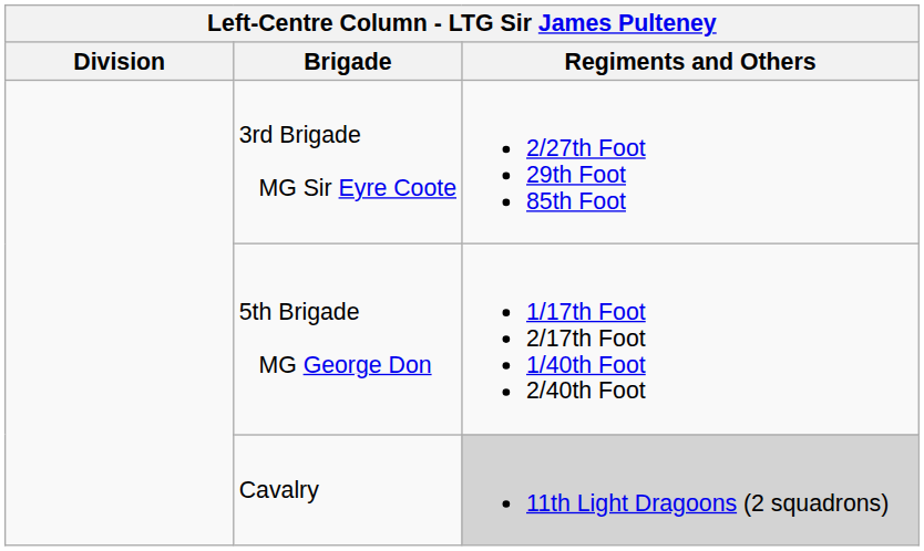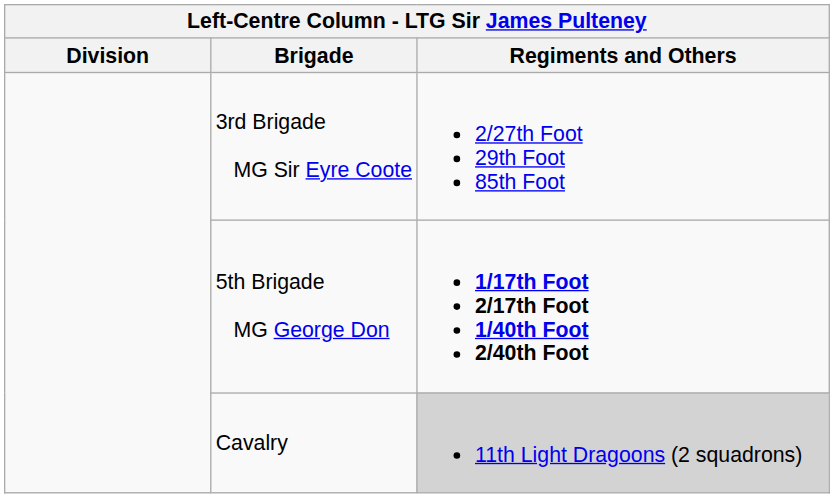5th Brigade MG George Don | Regiments and Others: normal -> bold
